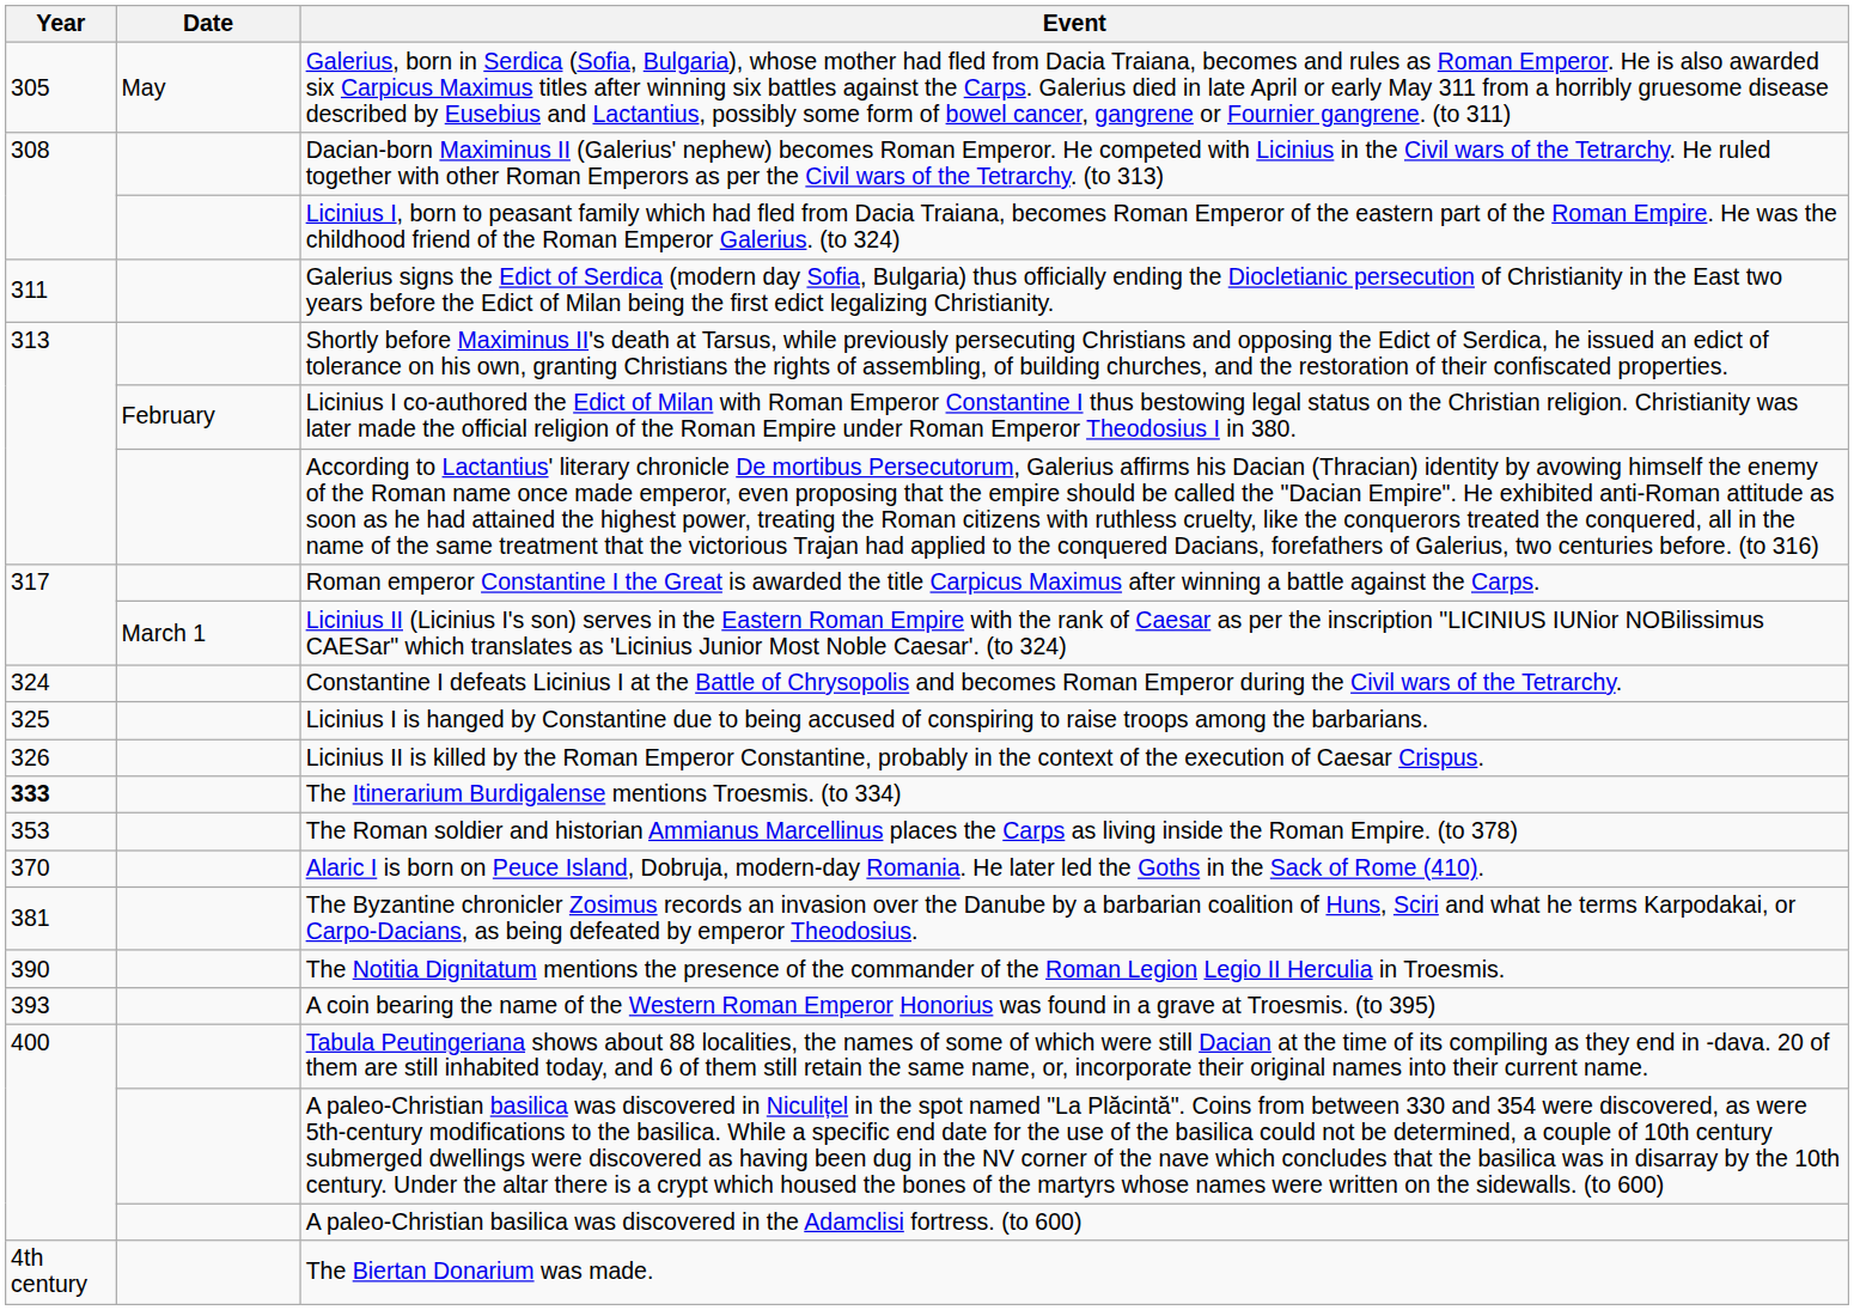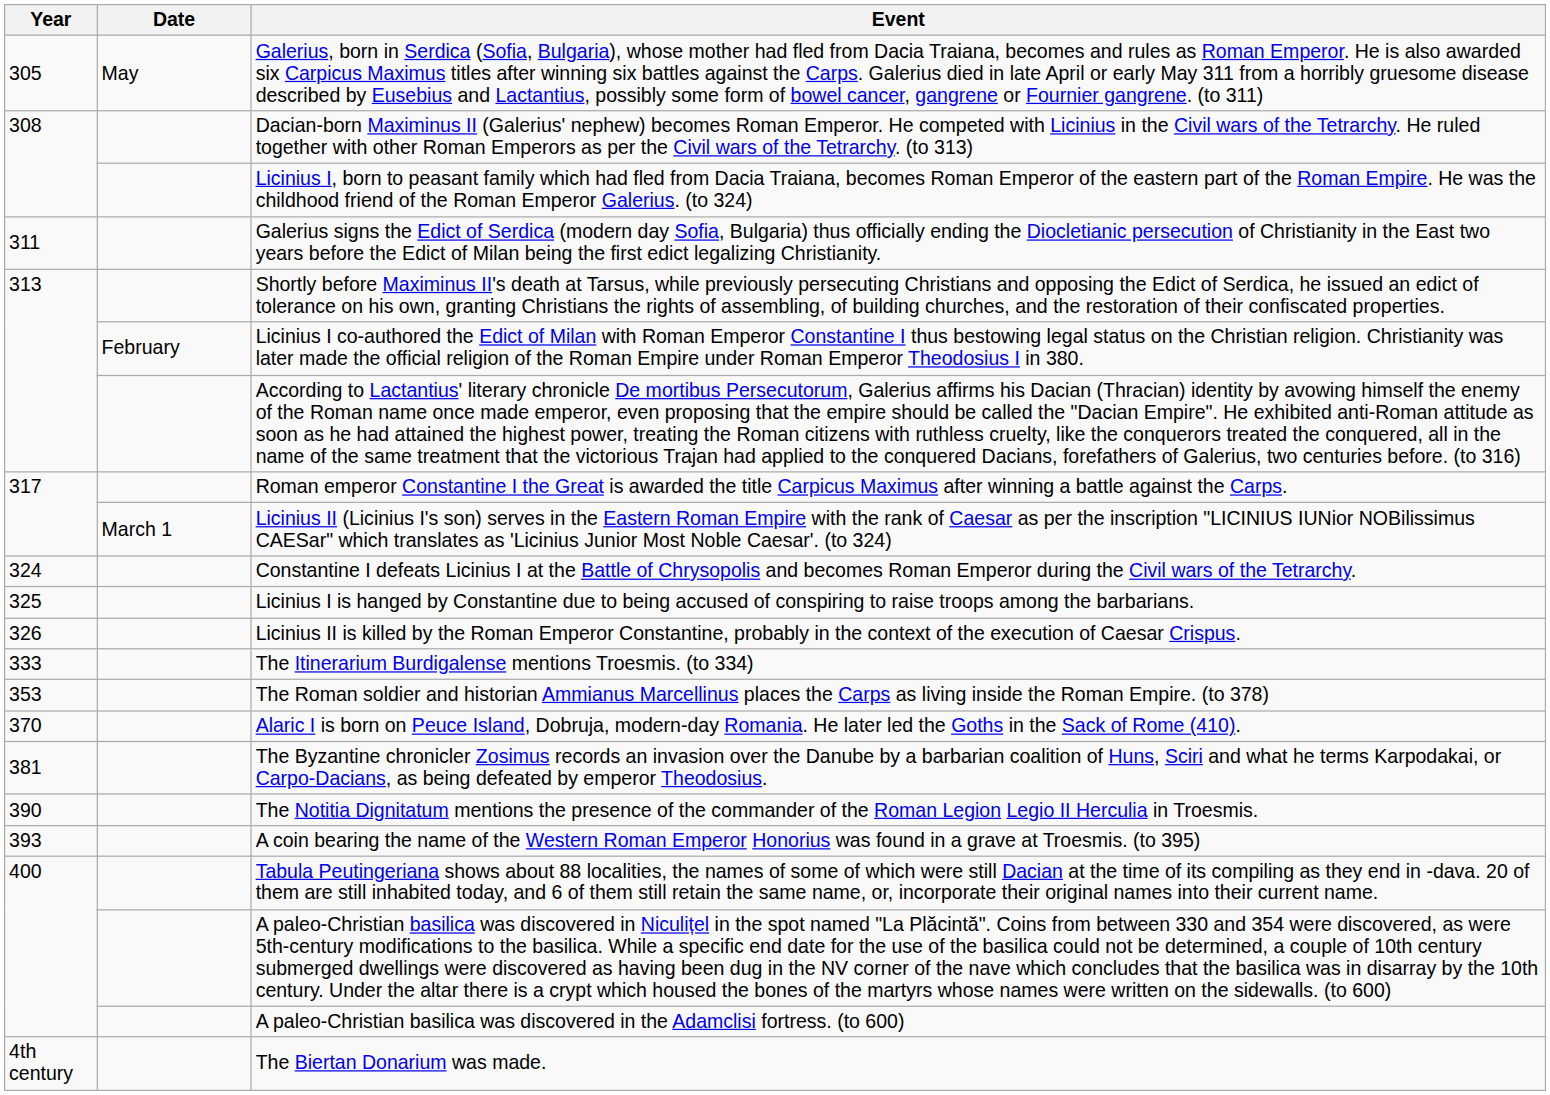The Itinerarium Burdigalense mentions Troesmis. (to 334) | Year: bold -> normal
